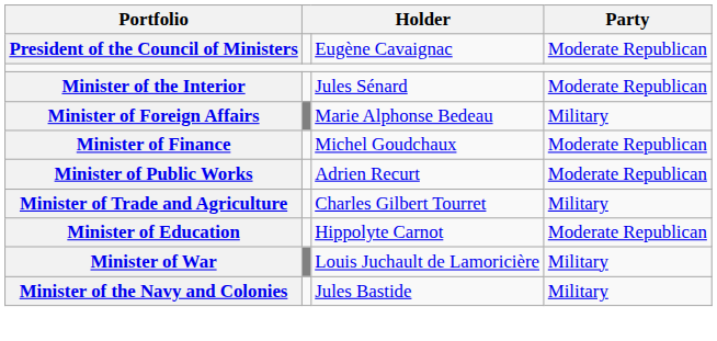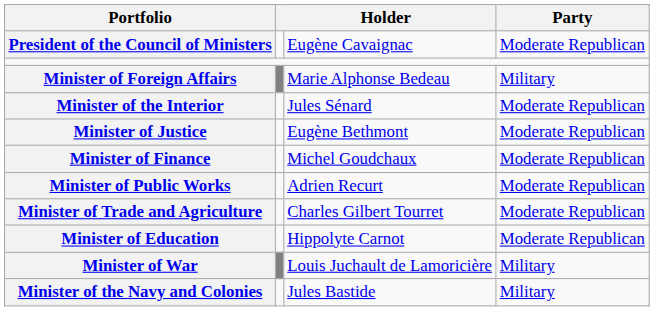rows swapped: Minister of Foreign Affairs <-> Minister of the Interior
+ row: Minister of Justice | Eugène Bethmont | Moderate Republican
Minister of Trade and Agriculture | Party: Military -> Moderate Republican
